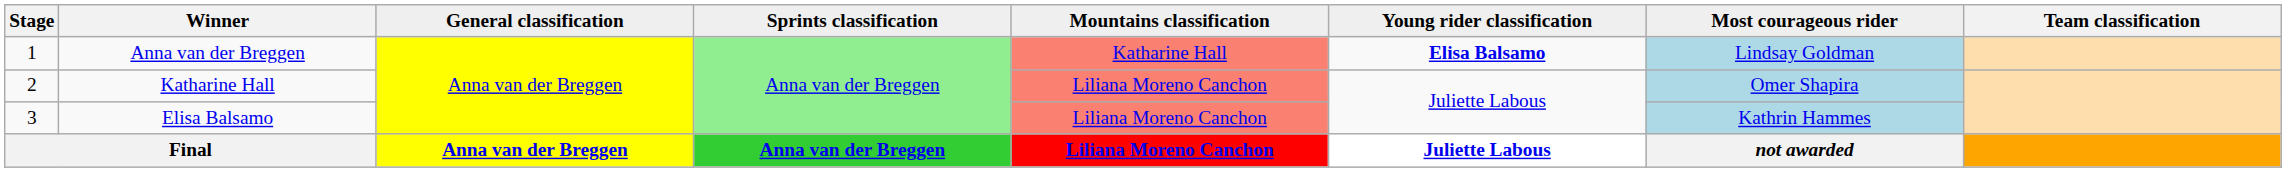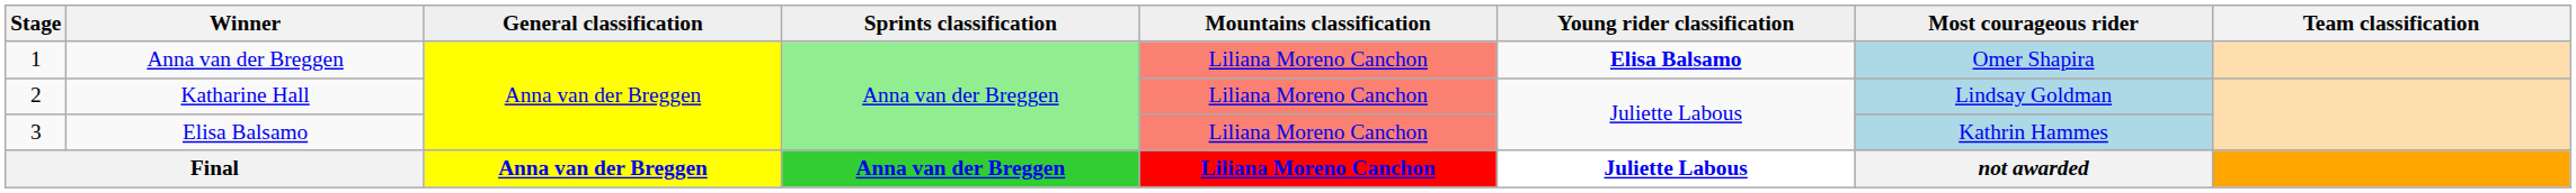row 2 | Mountains classification: Katharine Hall -> Liliana Moreno Canchon
row 2 | Most courageous rider: Lindsay Goldman -> Omer Shapira
row 3 | Most courageous rider: Omer Shapira -> Lindsay Goldman
